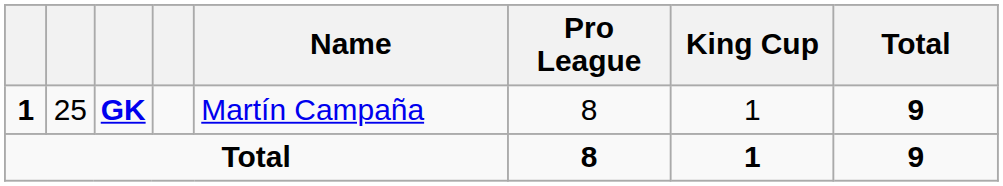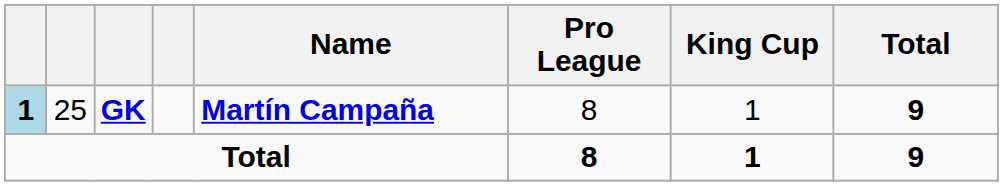row 2 | column 1: no background -> lightblue background
row 2 | Name: normal -> bold
